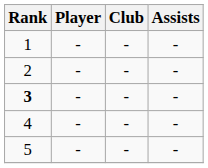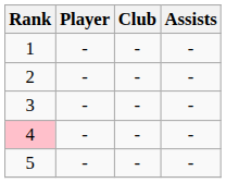3 | Rank: bold -> normal
4 | Rank: no background -> pink background
